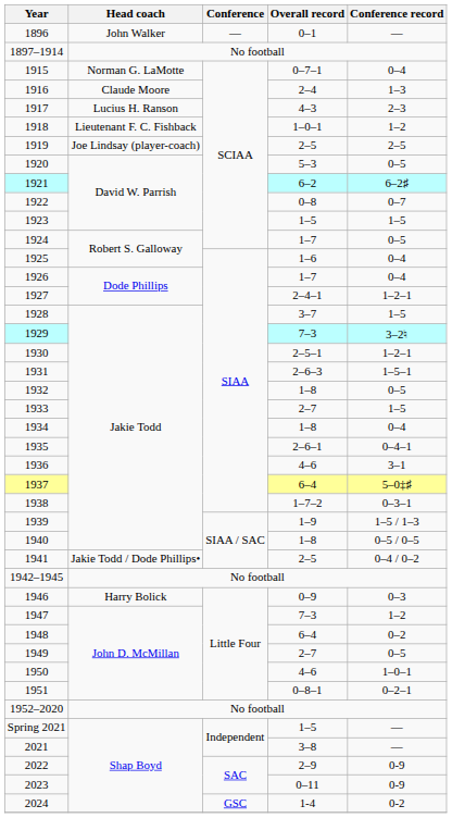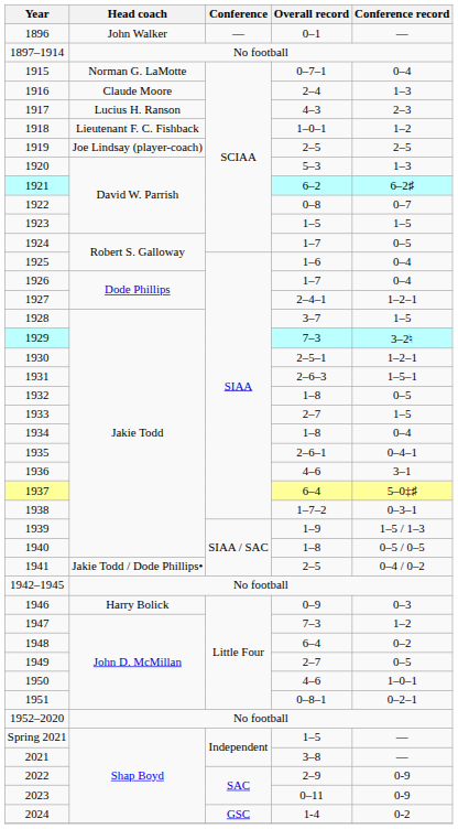1920 | Conference record: 0–5 -> 1–3
